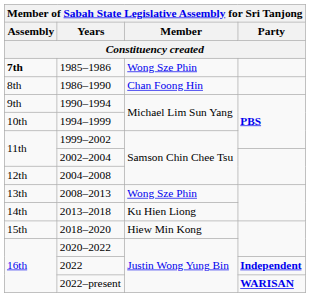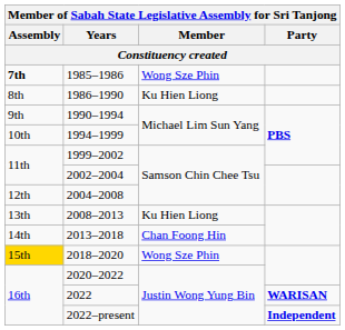1986–1990 | Member: Chan Foong Hin -> Ku Hien Liong
2008–2013 | Member: Wong Sze Phin -> Ku Hien Liong
2013–2018 | Member: Ku Hien Liong -> Chan Foong Hin
2018–2020 | Assembly: no background -> gold background
2018–2020 | Member: Hiew Min Kong -> Wong Sze Phin
2022 | Party: Independent -> WARISAN
2022–present | Party: WARISAN -> Independent
